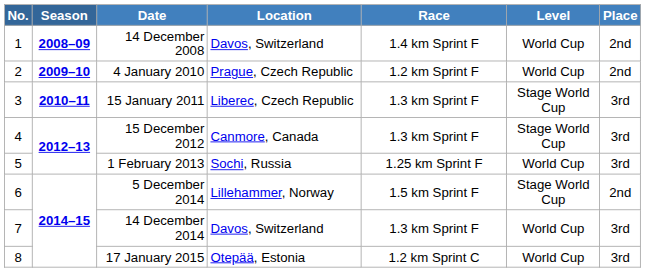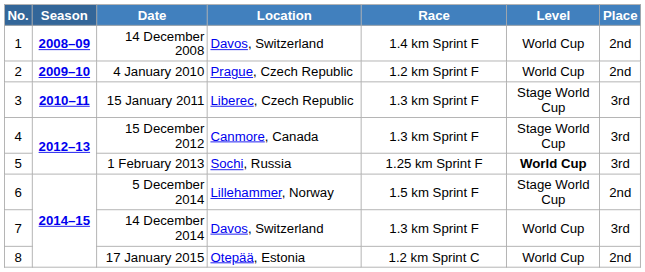1 February 2013 | Level: normal -> bold
17 January 2015 | Place: 3rd -> 2nd
